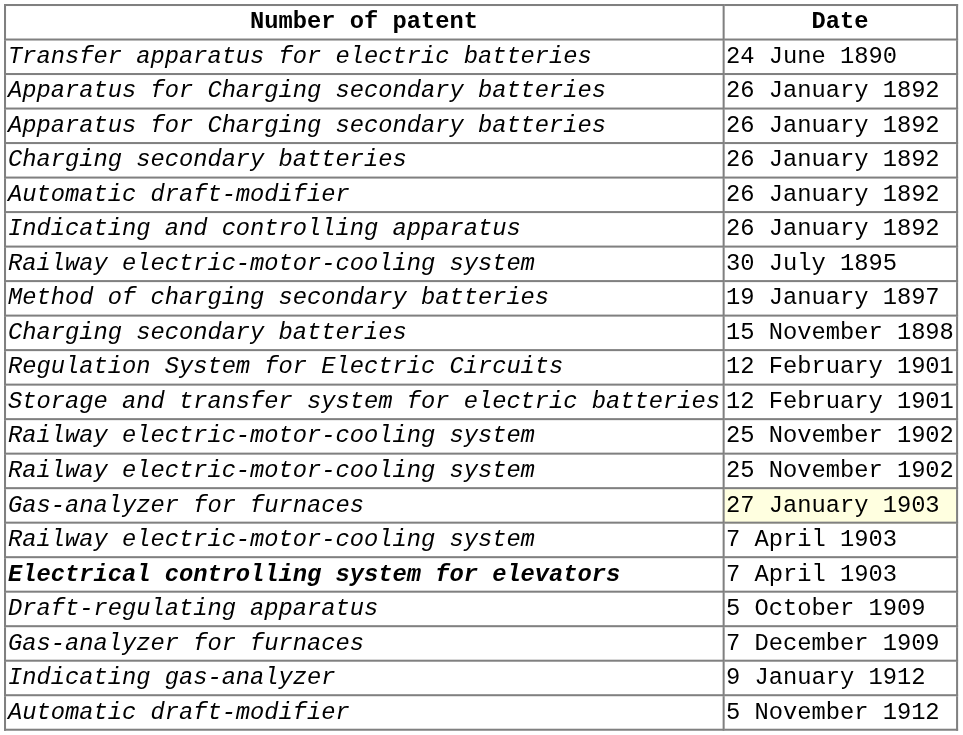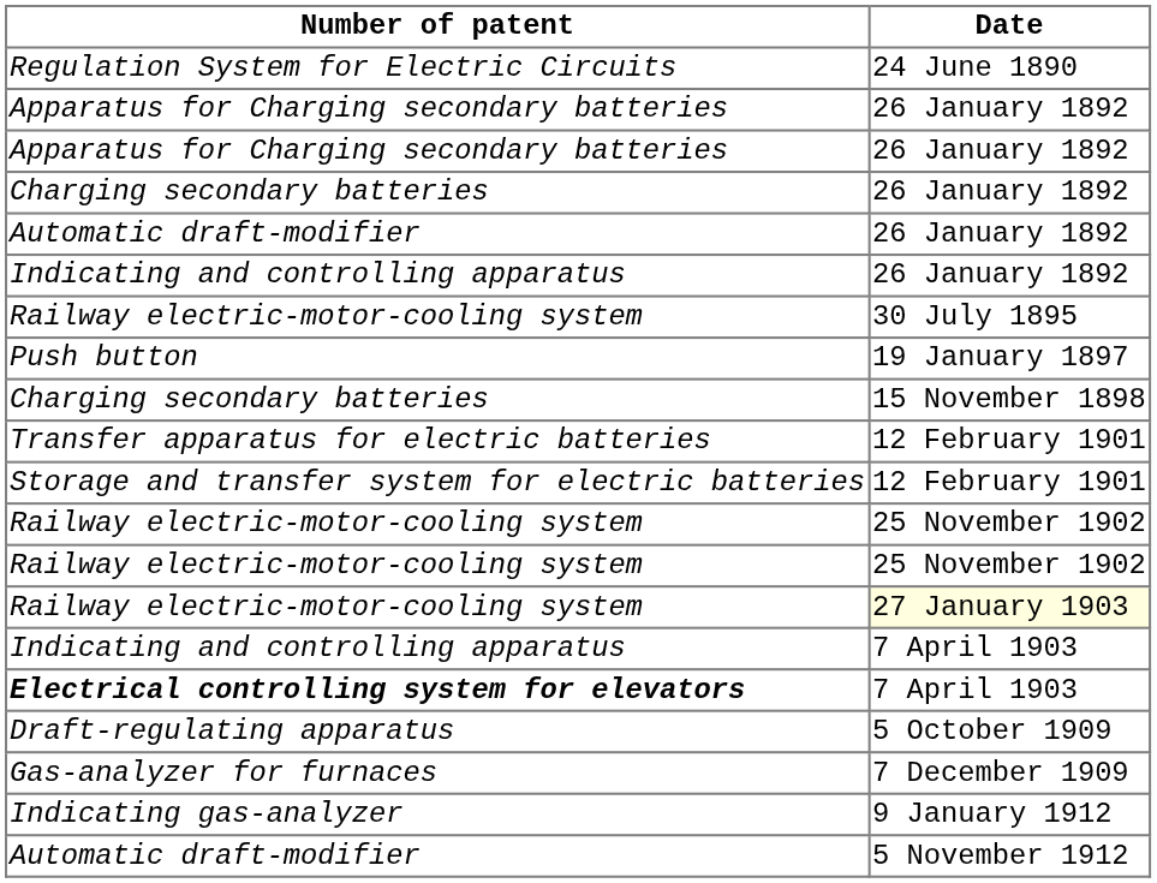row 2 | Number of patent: Transfer apparatus for electric batteries -> Regulation System for Electric Circuits
row 9 | Number of patent: Method of charging secondary batteries -> Push button
row 11 | Number of patent: Regulation System for Electric Circuits -> Transfer apparatus for electric batteries
row 15 | Number of patent: Gas-analyzer for furnaces -> Railway electric-motor-cooling system
row 16 | Number of patent: Railway electric-motor-cooling system -> Indicating and controlling apparatus
